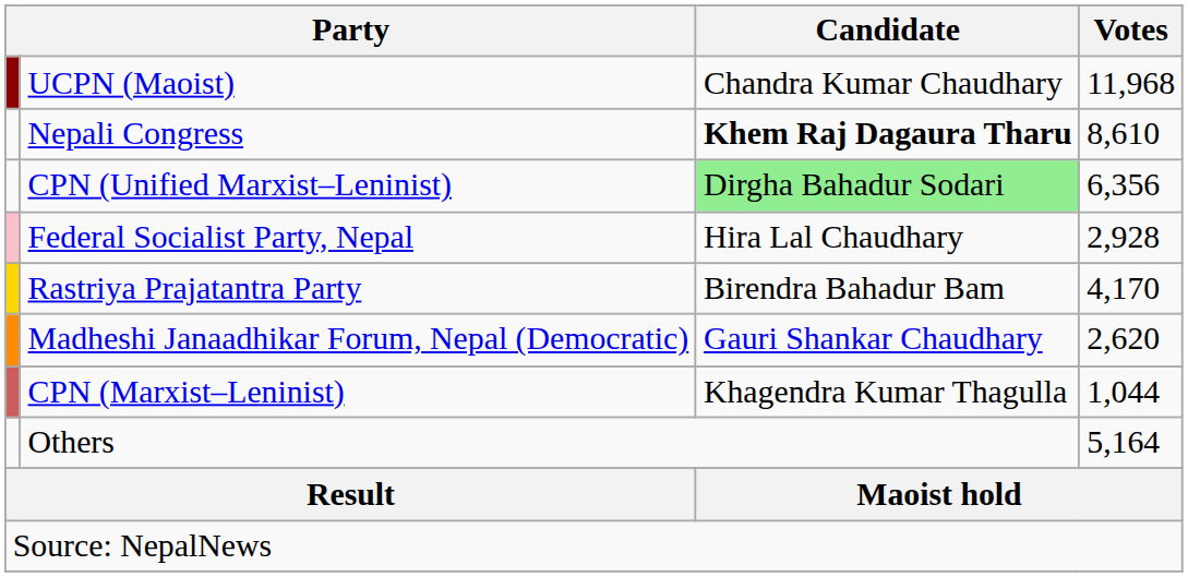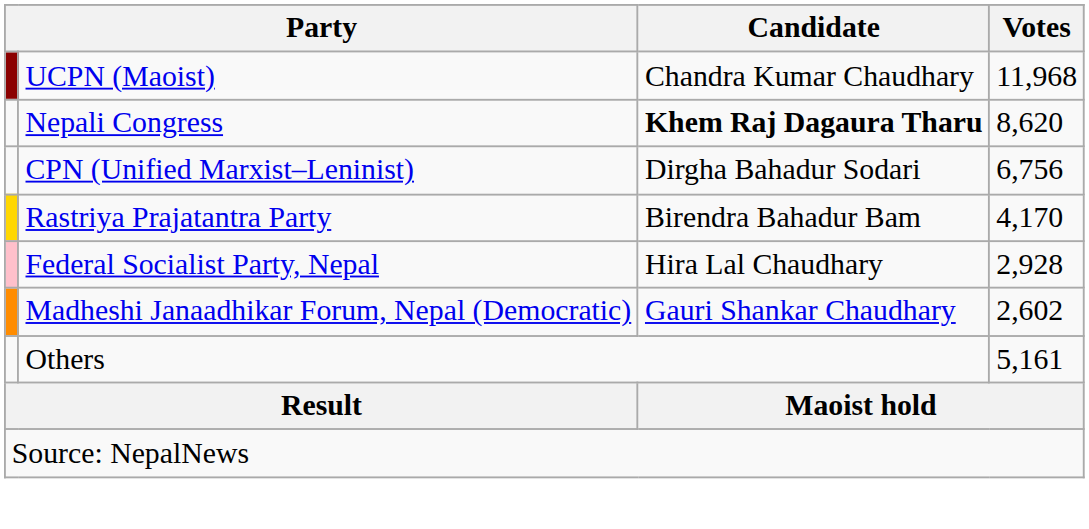Nepali Congress | Votes: 8,610 -> 8,620
CPN (Unified Marxist–Leninist) | Candidate: lightgreen background -> no background
CPN (Unified Marxist–Leninist) | Votes: 6,356 -> 6,756
rows swapped: Rastriya Prajatantra Party <-> Federal Socialist Party, Nepal
Madheshi Janaadhikar Forum, Nepal (Democratic) | Votes: 2,620 -> 2,602
- row: CPN (Marxist–Leninist) | Khagendra Kumar Thagulla | 1,044
Others | Votes: 5,164 -> 5,161
